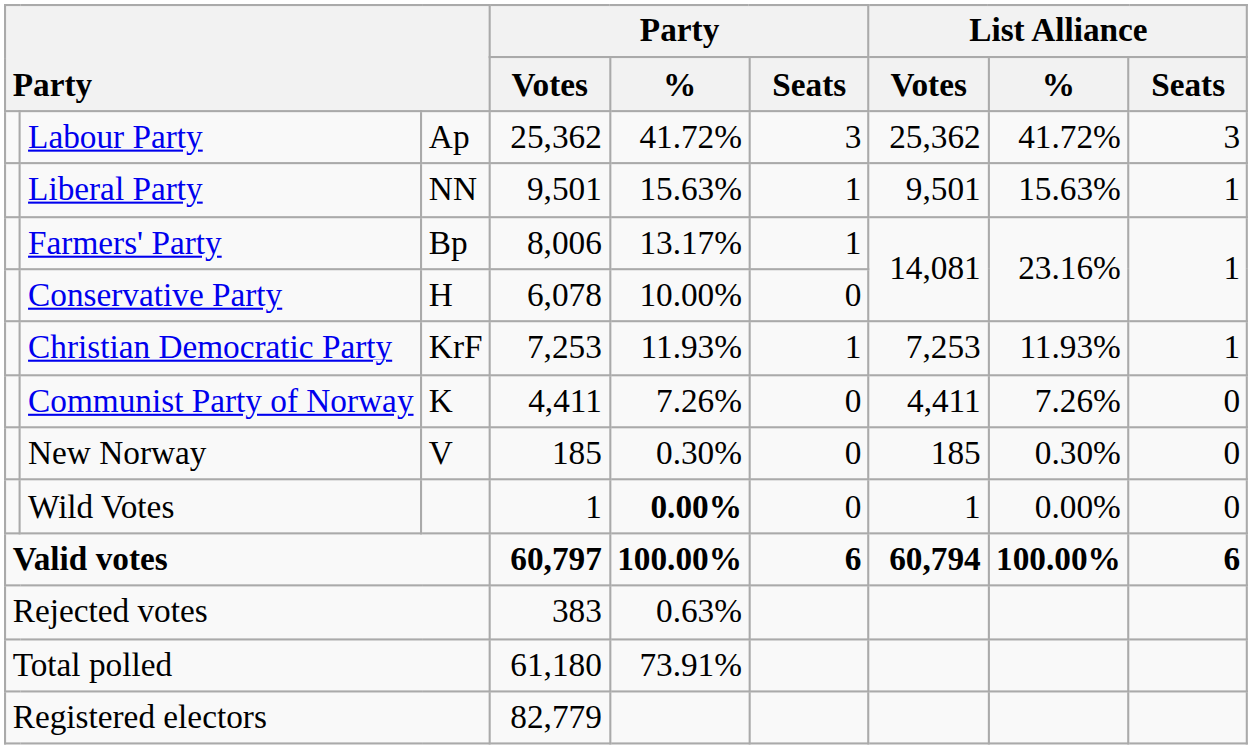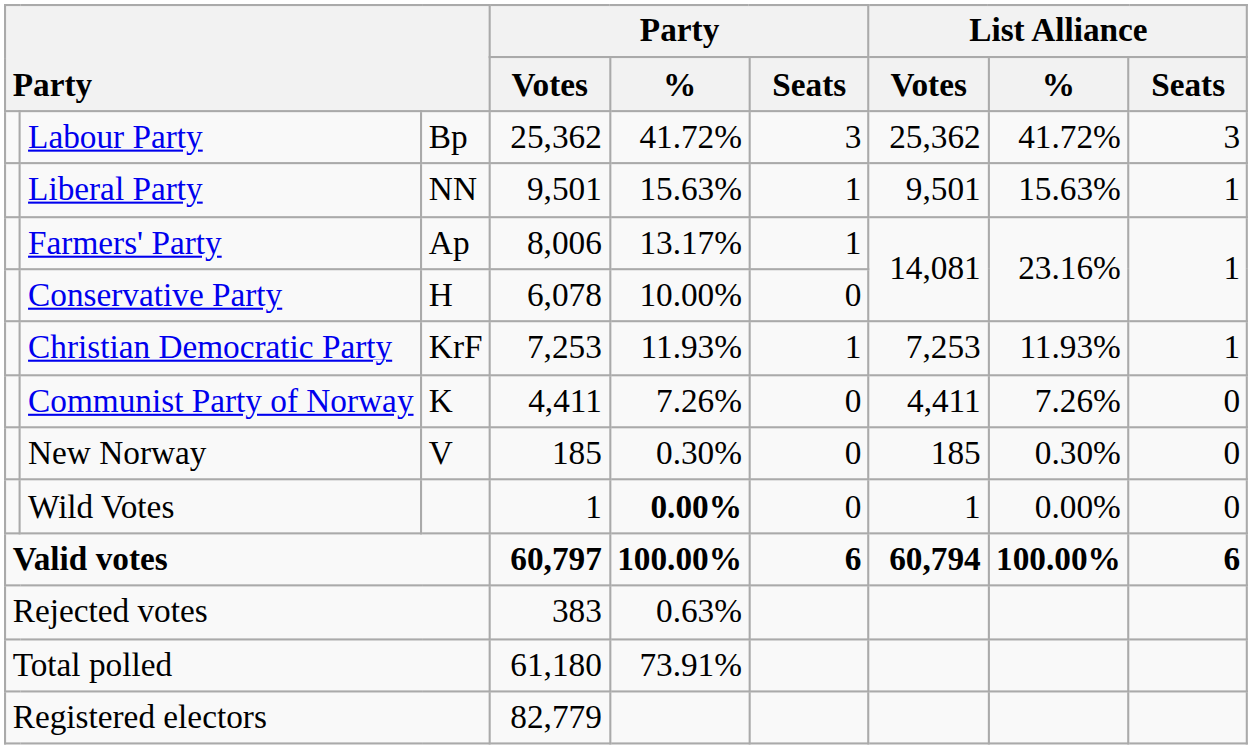Labour Party | column 3: Ap -> Bp
Farmers' Party | column 3: Bp -> Ap
